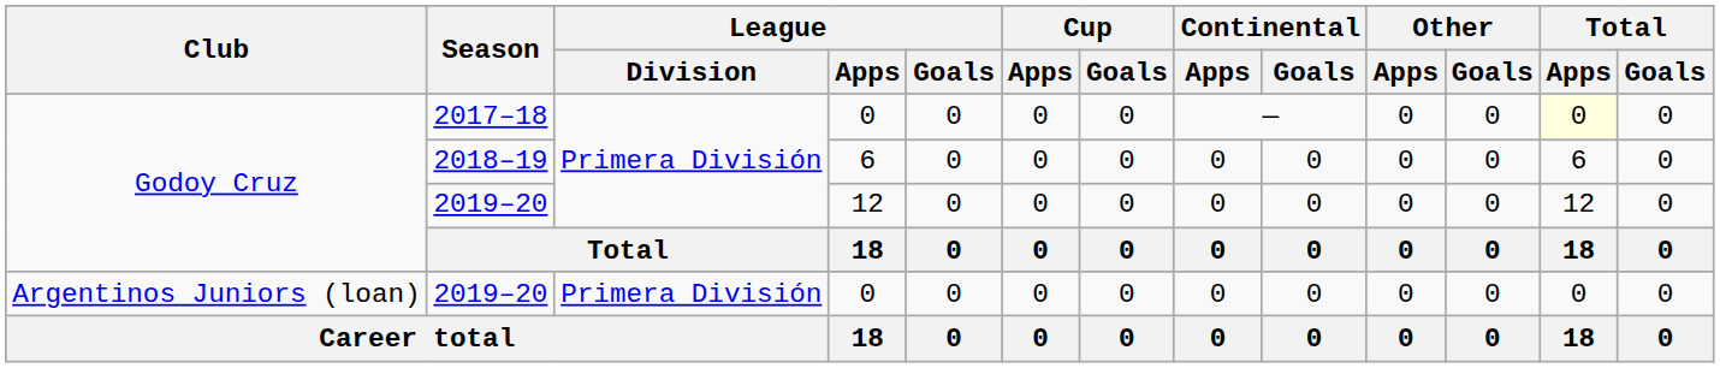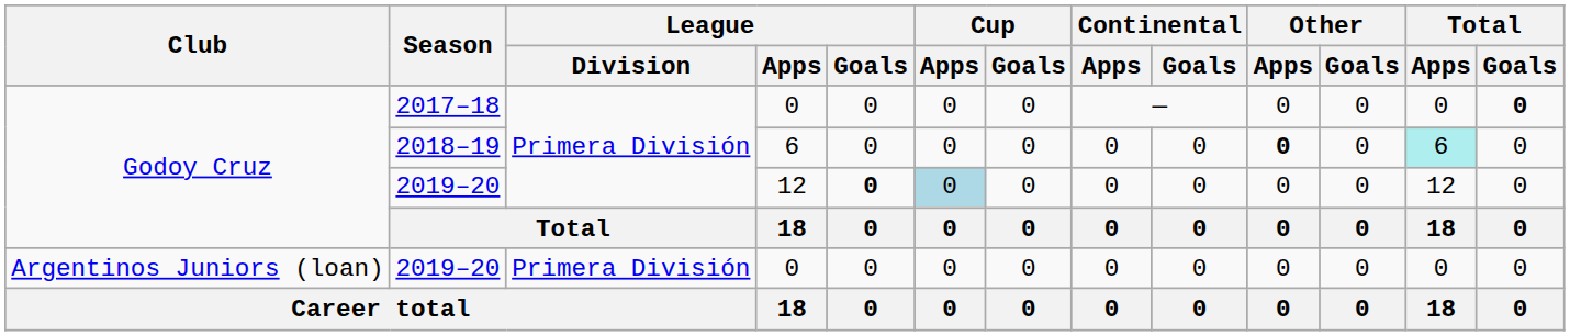2017–18 | Total / Apps: lightyellow background -> no background
2017–18 | Total / Goals: normal -> bold
2018–19 | Other / Apps: normal -> bold
2018–19 | Total / Apps: no background -> paleturquoise background
2019–20 / 12 | League / Goals: normal -> bold
2019–20 / 12 | Cup / Apps: no background -> lightblue background
